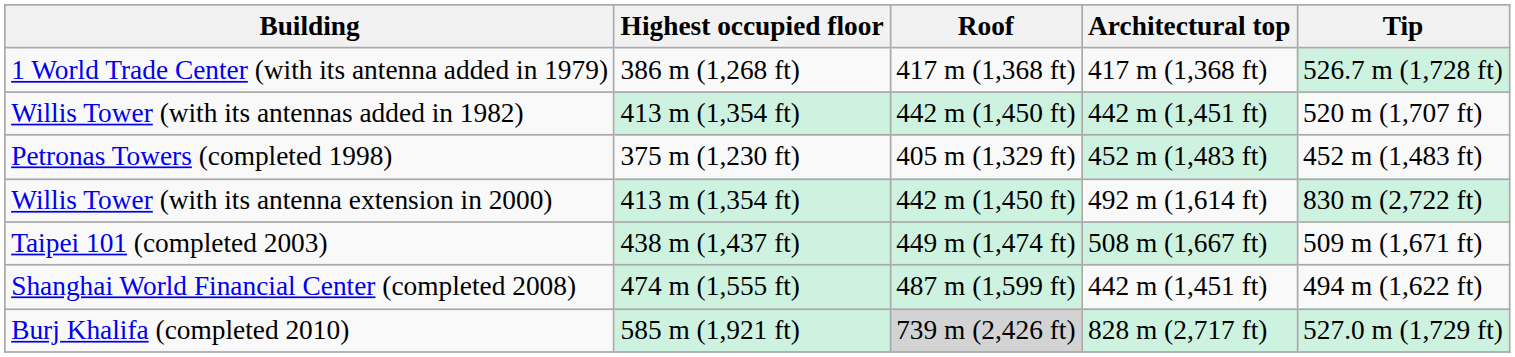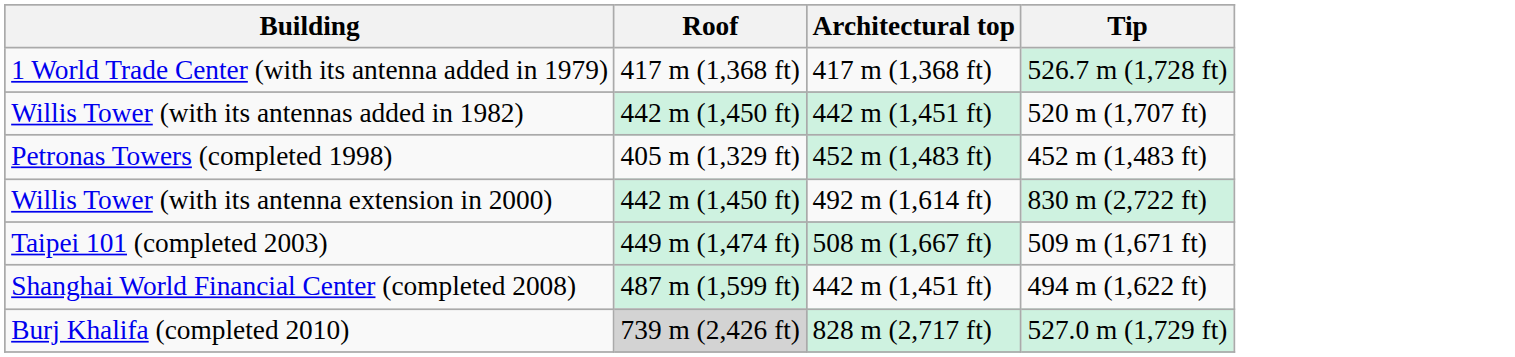- column: Highest occupied floor | 386 m (1,268 ft) | 413 m (1,354 ft) | 375 m (1,230 ft) | 413 m (1,354 ft) | 438 m (1,437 ft) | 474 m (1,555 ft) | 585 m (1,921 ft)
